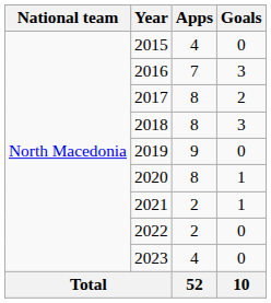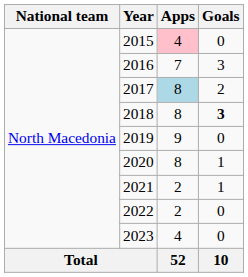2015 | Apps: no background -> pink background
2017 | Apps: no background -> lightblue background
2018 | Goals: normal -> bold
